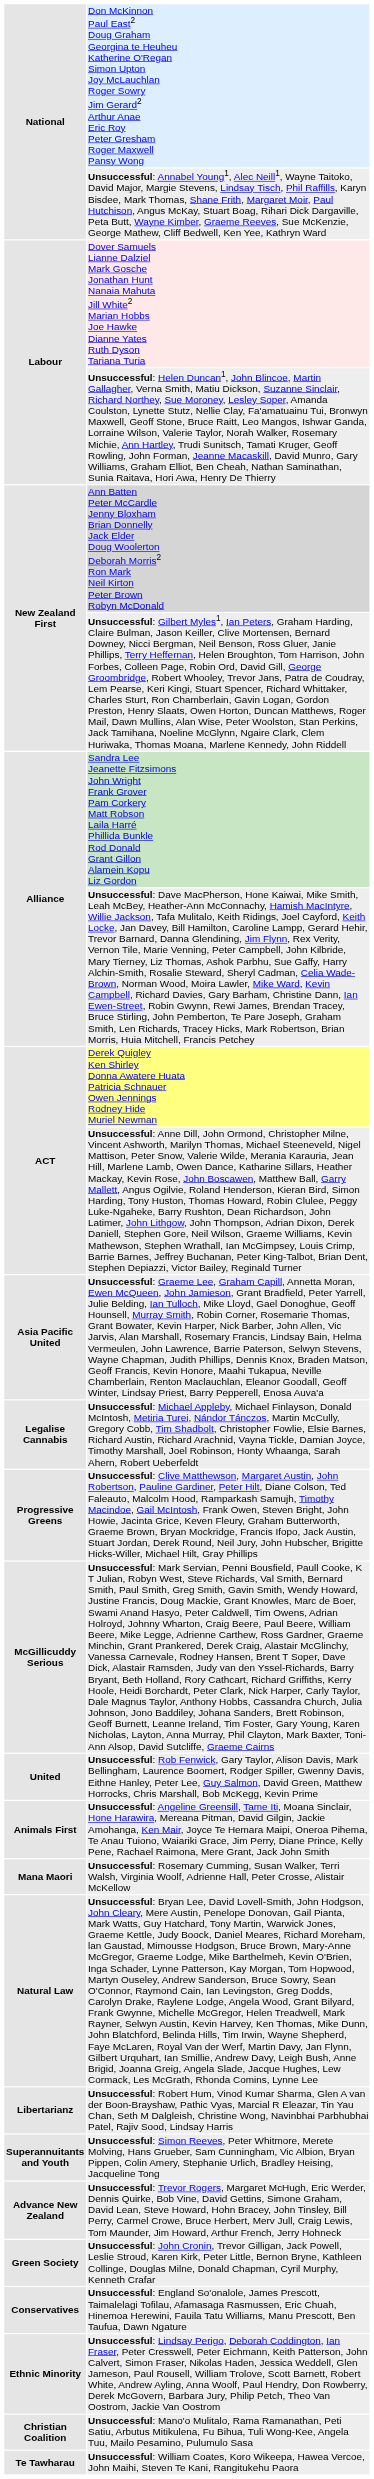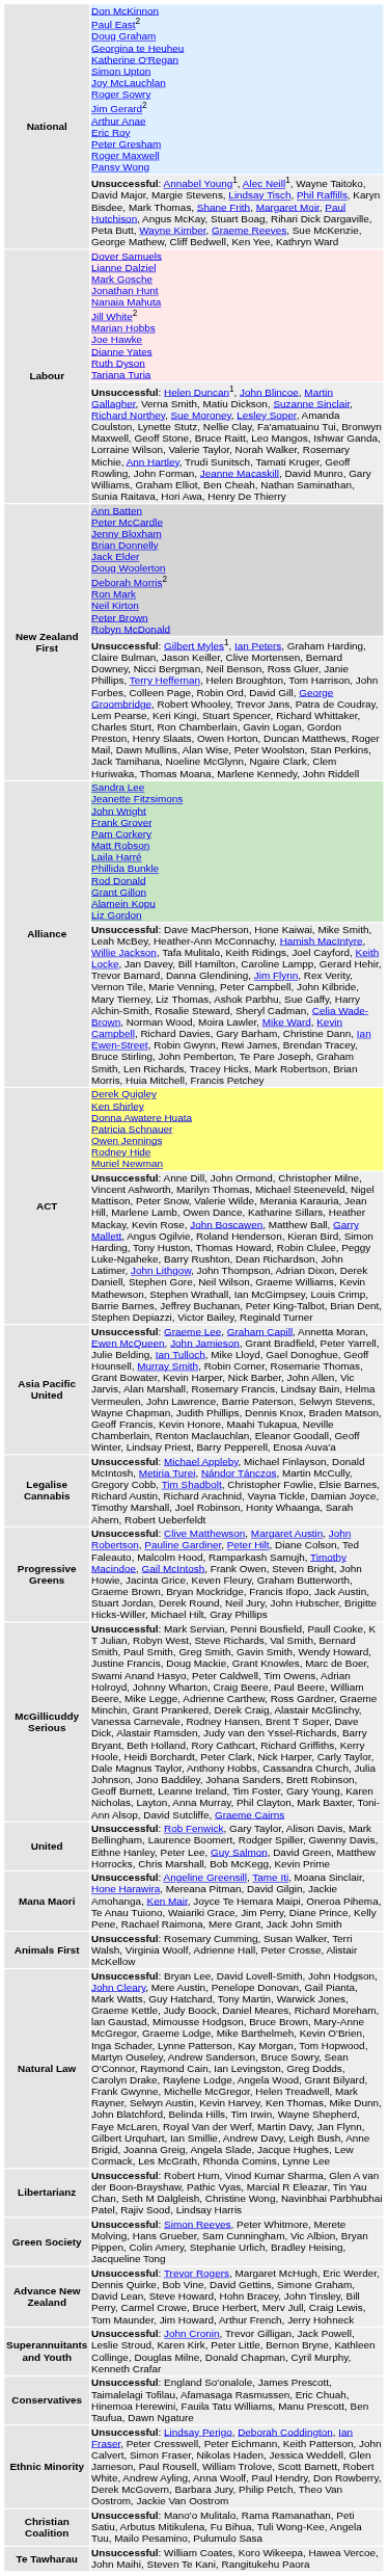row 16 | column 1: Animals First -> Mana Maori
row 17 | column 1: Mana Maori -> Animals First
row 20 | column 1: Superannuitants and Youth -> Green Society
row 22 | column 1: Green Society -> Superannuitants and Youth
